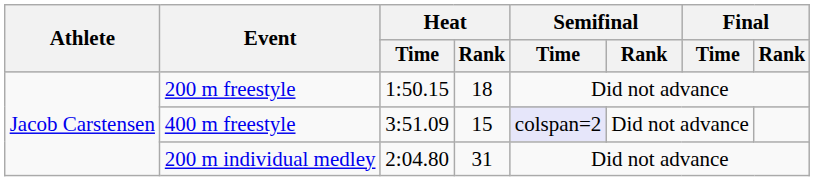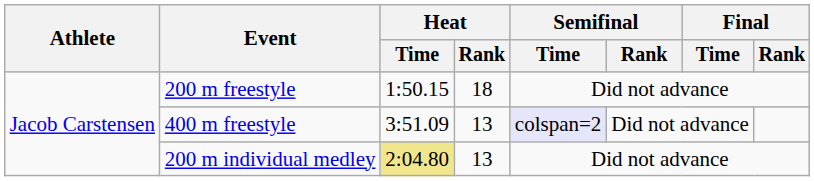400 m freestyle | Heat / Rank: 15 -> 13
200 m individual medley | Heat / Time: no background -> khaki background
200 m individual medley | Heat / Rank: 31 -> 13
